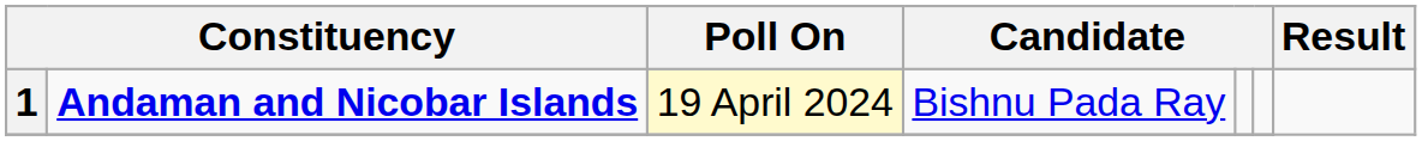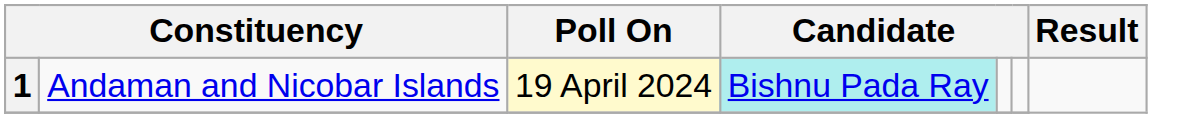1 | column 2: bold -> normal
1 | column 4: no background -> paleturquoise background
